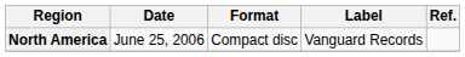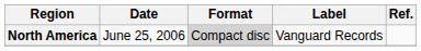North America | Format: no background -> lightgrey background
